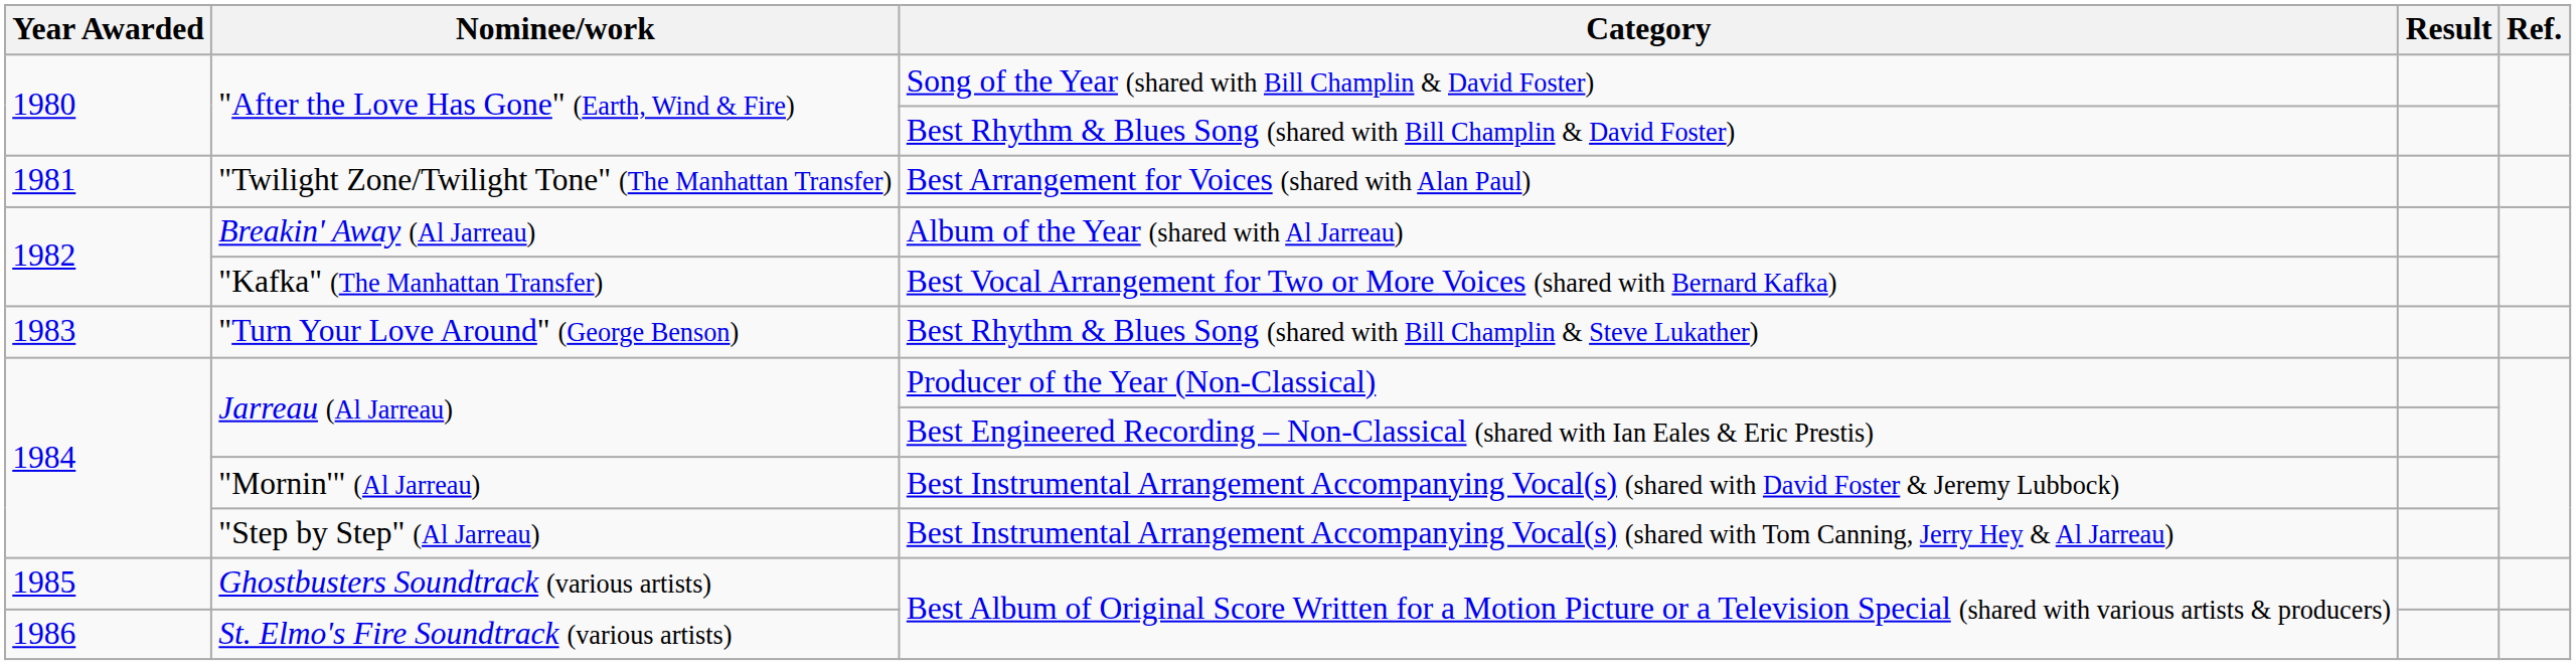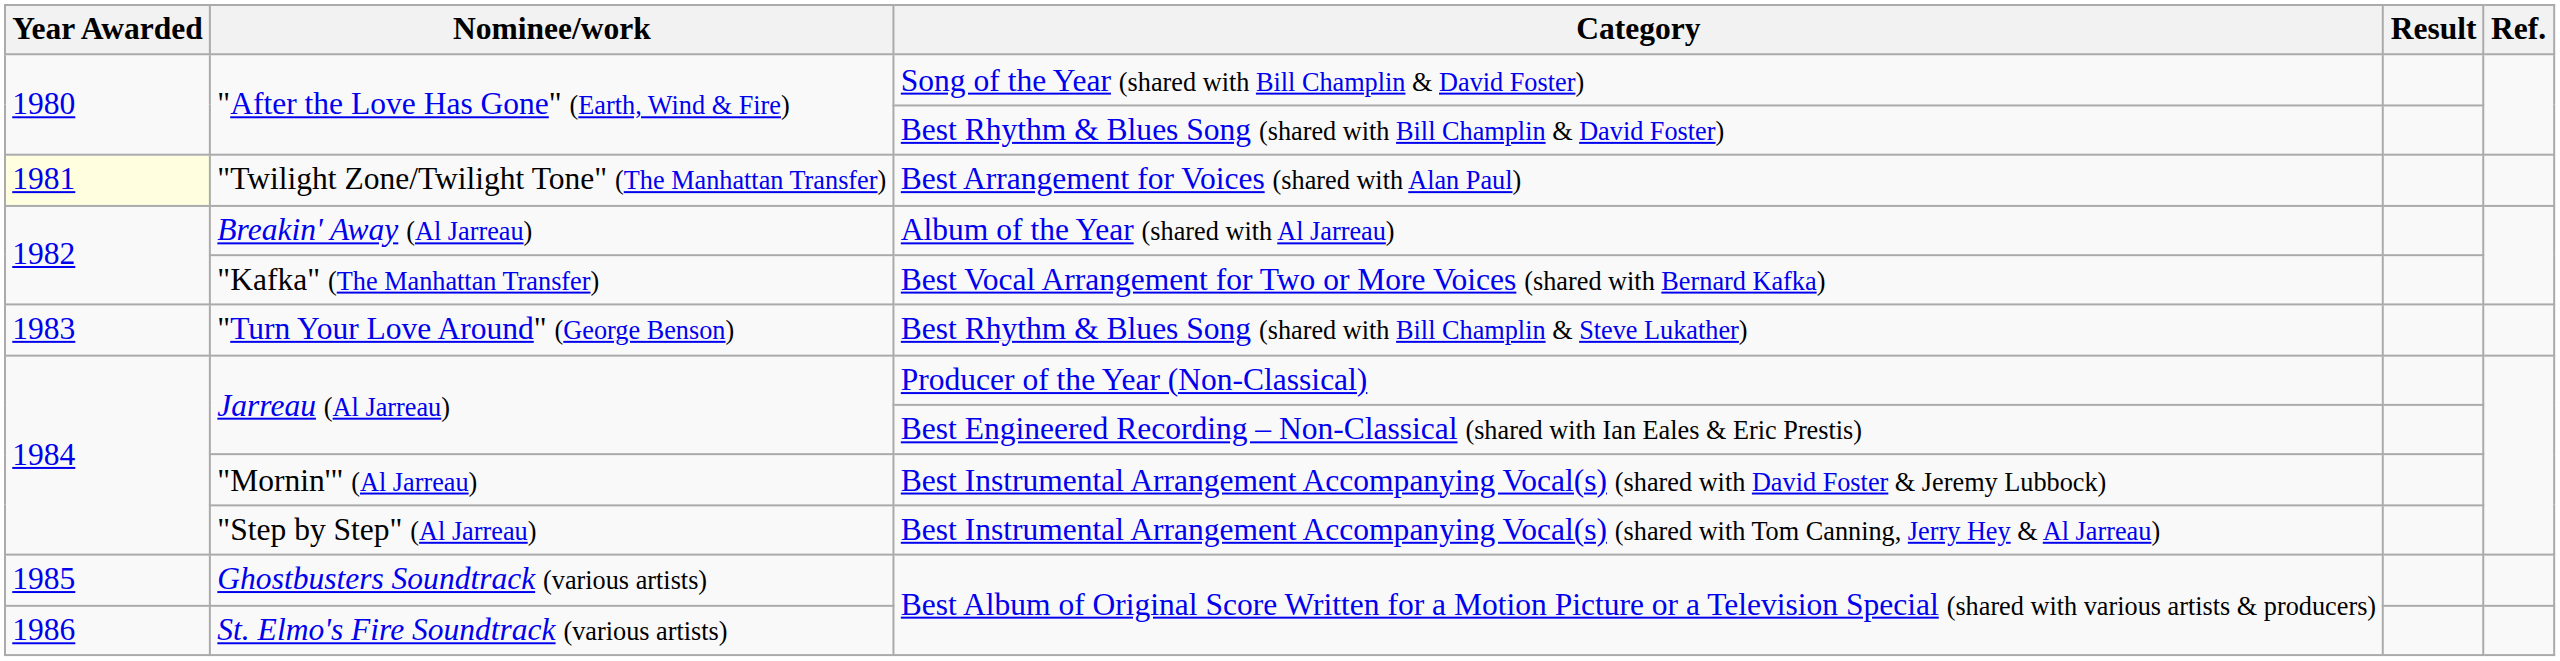Best Arrangement for Voices (shared with Alan Paul) | Year Awarded: no background -> lightyellow background
